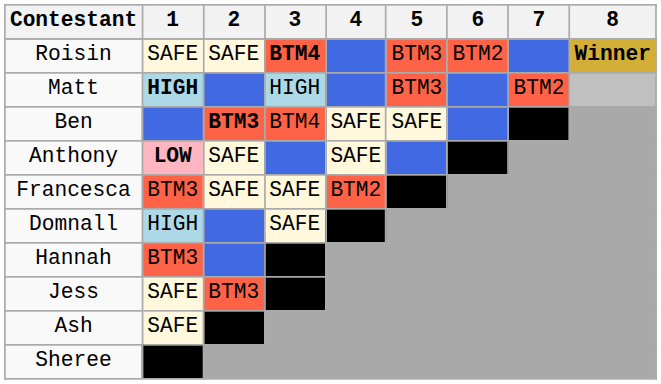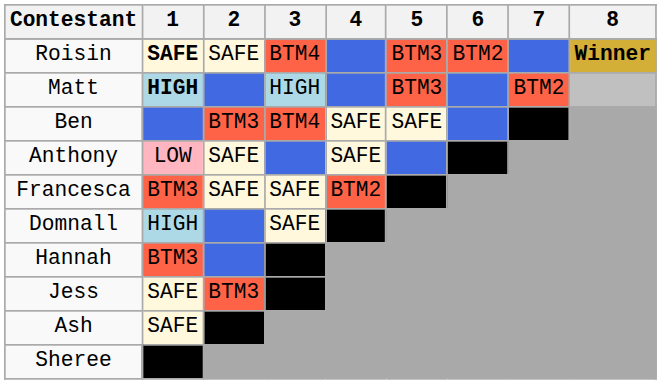Roisin | 1: normal -> bold
Roisin | 3: bold -> normal
Ben | 2: bold -> normal
Anthony | 1: bold -> normal
